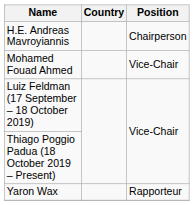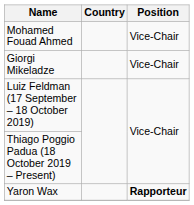- row: H.E. Andreas Mavroyiannis | Chairperson
+ row: Giorgi Mikeladze | Vice-Chair
Yaron Wax | Position: normal -> bold
